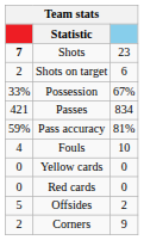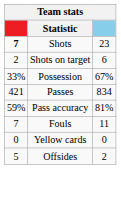Fouls | column 1: 4 -> 7
Fouls | column 3: 10 -> 11
- row: 0 | Red cards | 0
- row: 2 | Corners | 9
